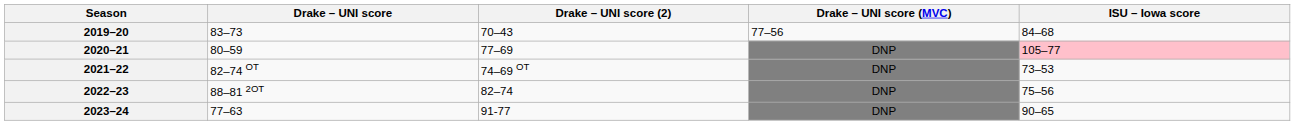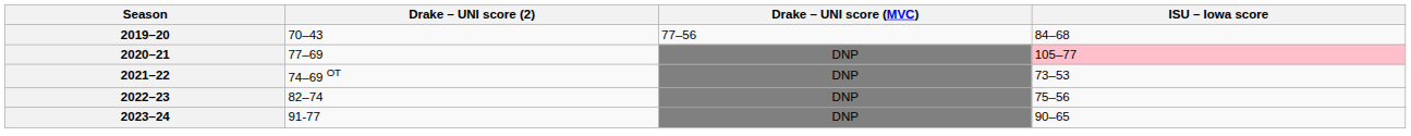- column: Drake – UNI score | 83–73 | 80–59 | 82–74 OT | 88–81 2OT | 77–63
